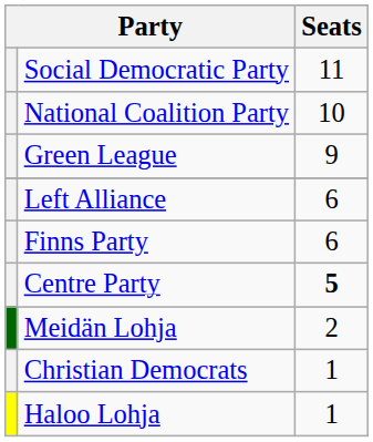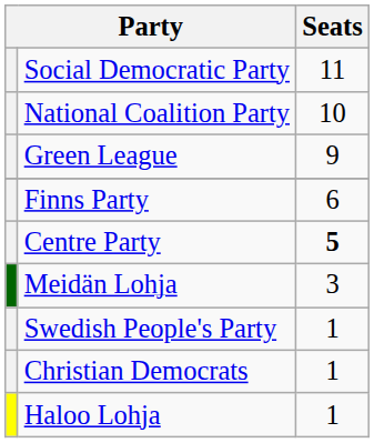- row: Left Alliance | 6
Meidän Lohja | Seats: 2 -> 3
+ row: Swedish People's Party | 1
